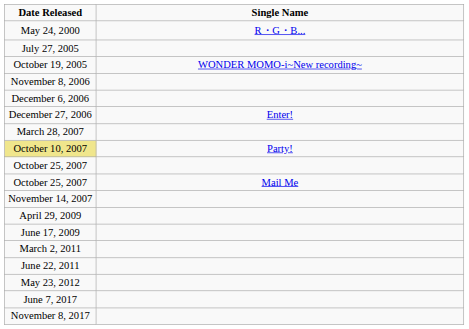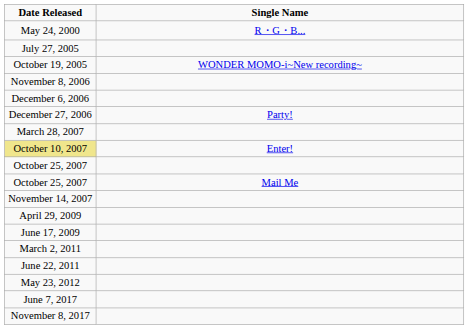row 7 | Single Name: Enter! -> Party!
row 9 | Single Name: Party! -> Enter!
